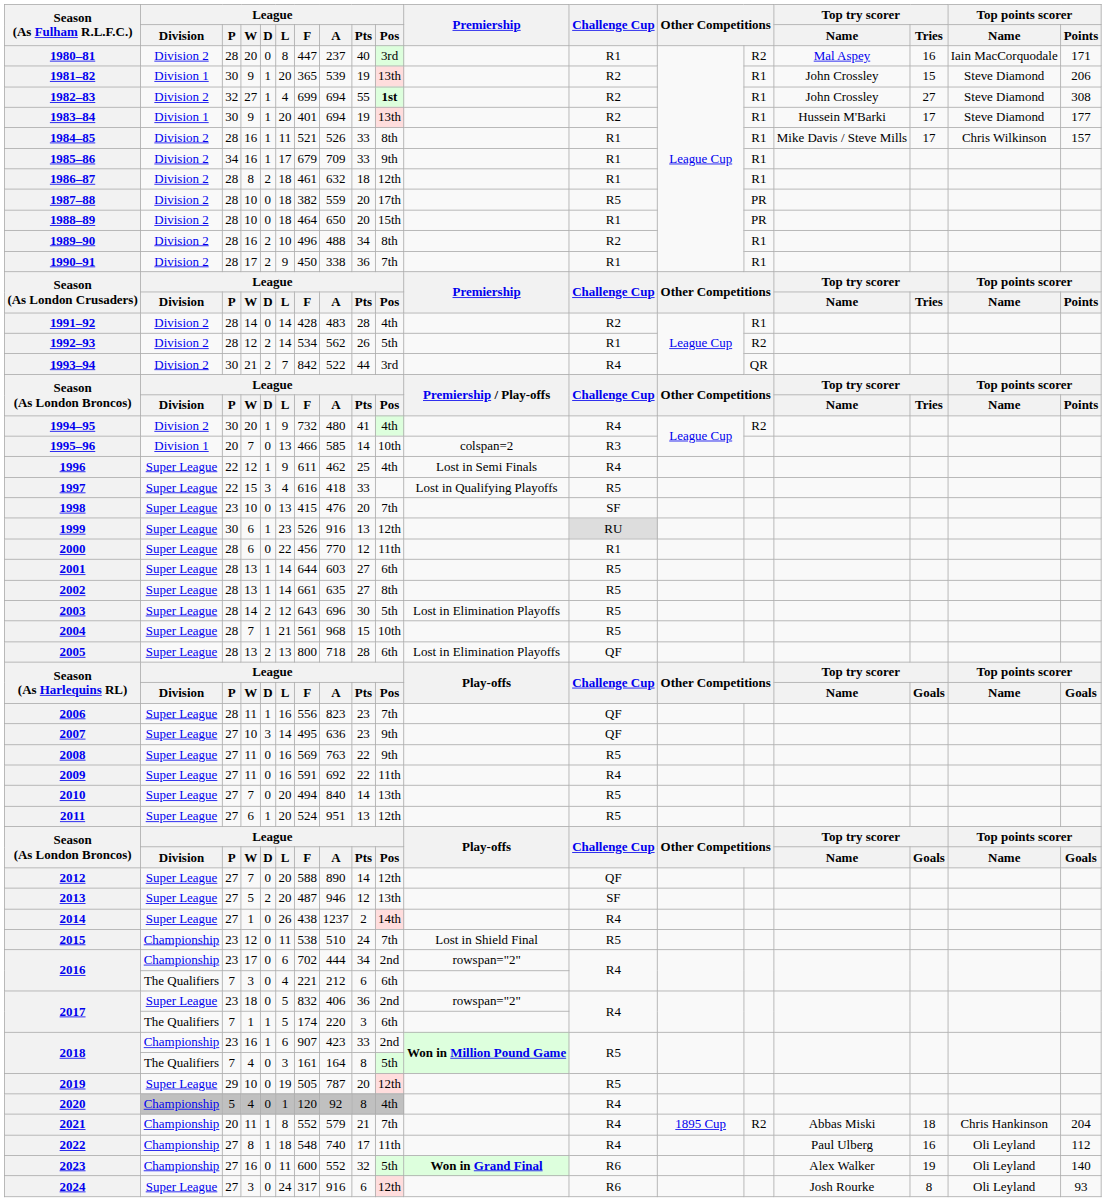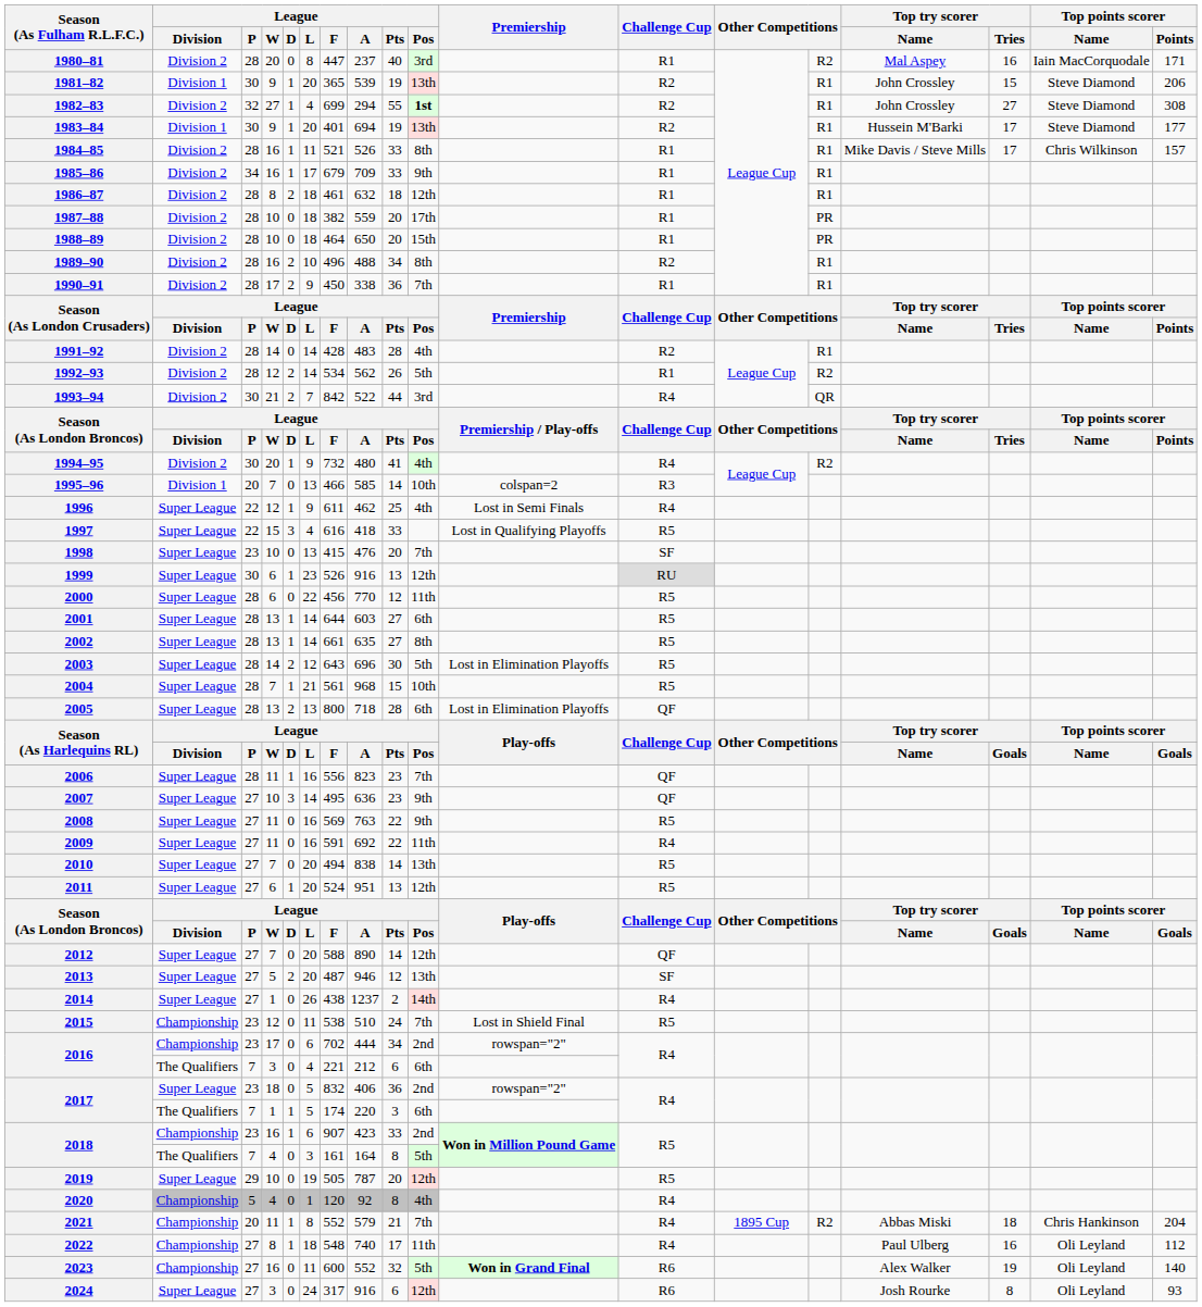1982–83 | League / A: 694 -> 294
1987–88 | Challenge Cup: R5 -> R1
2000 | Challenge Cup: R1 -> R5
2010 | League / A: 840 -> 838
